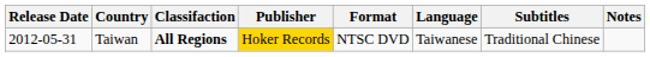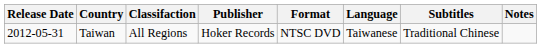row 2 | Classifaction: bold -> normal
row 2 | Publisher: gold background -> no background
